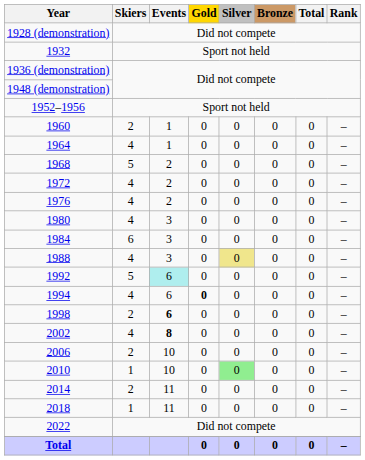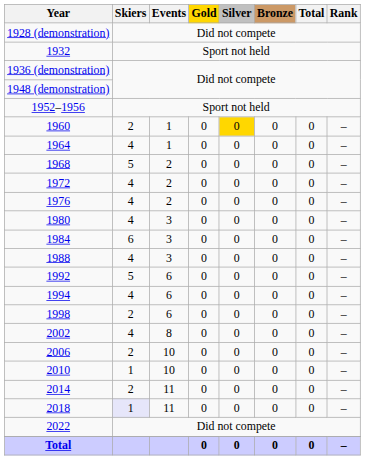1960 | Silver: no background -> gold background
1988 | Silver: khaki background -> no background
1992 | Events: paleturquoise background -> no background
1994 | Gold: bold -> normal
1998 | Events: bold -> normal
2002 | Events: bold -> normal
2010 | Silver: lightgreen background -> no background
2018 | Skiers: no background -> lavender background
